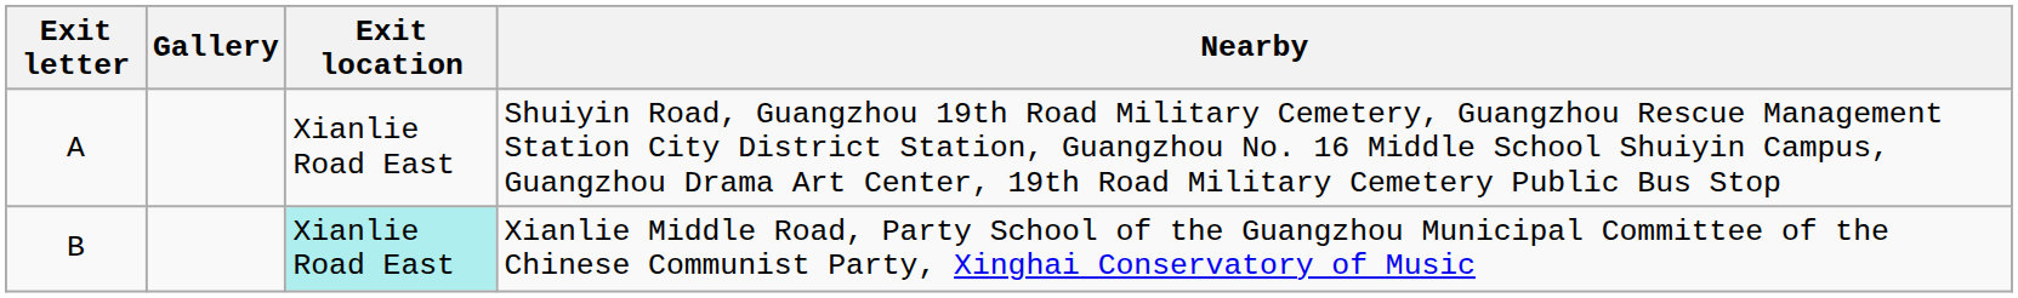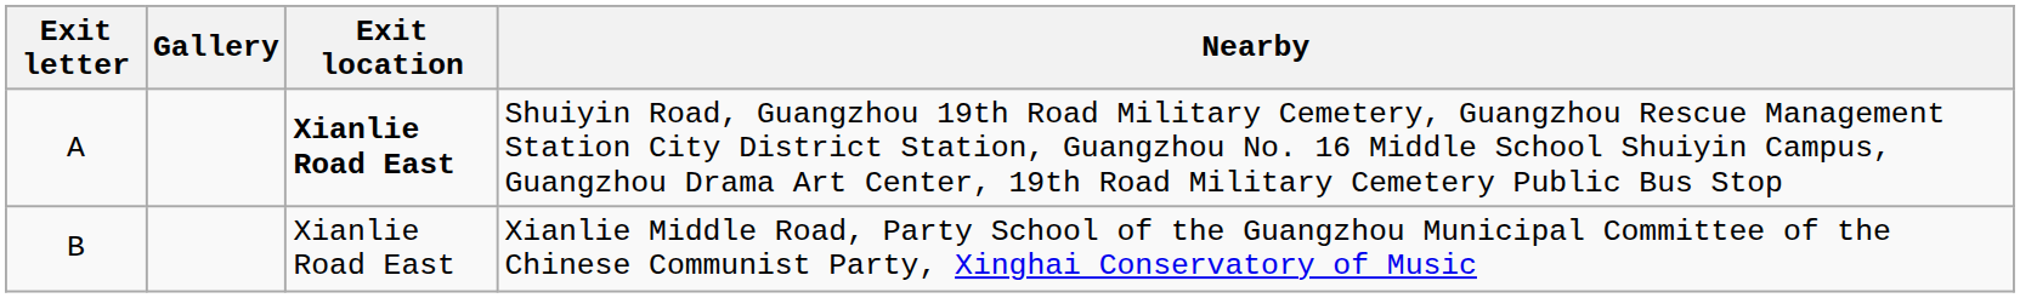A | Exit location: normal -> bold
B | Exit location: paleturquoise background -> no background
